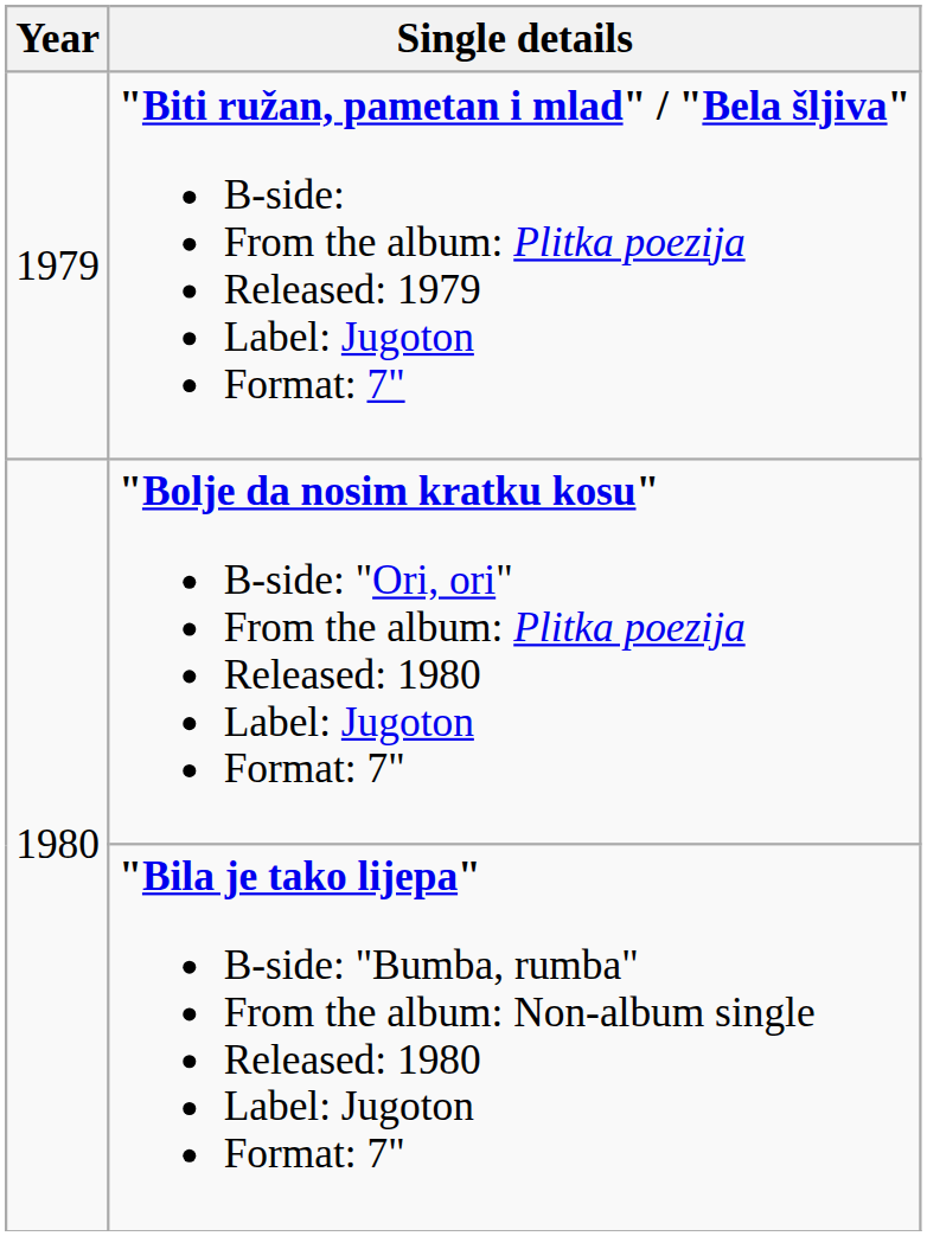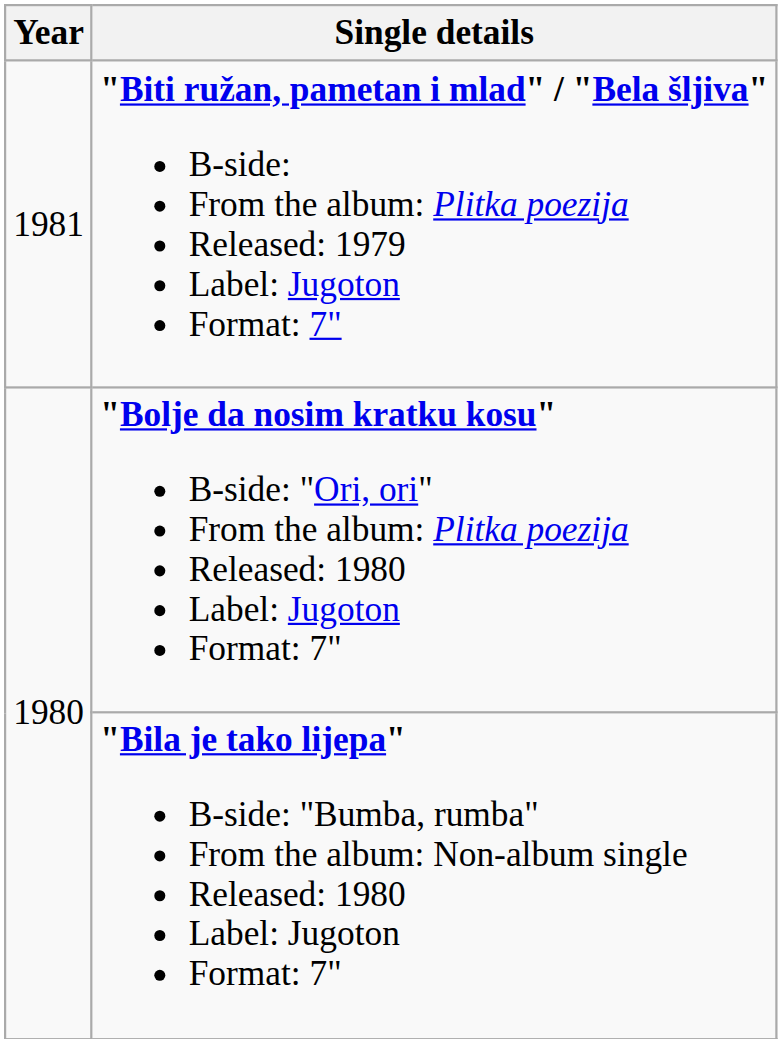row 2 | Year: 1979 -> 1981
